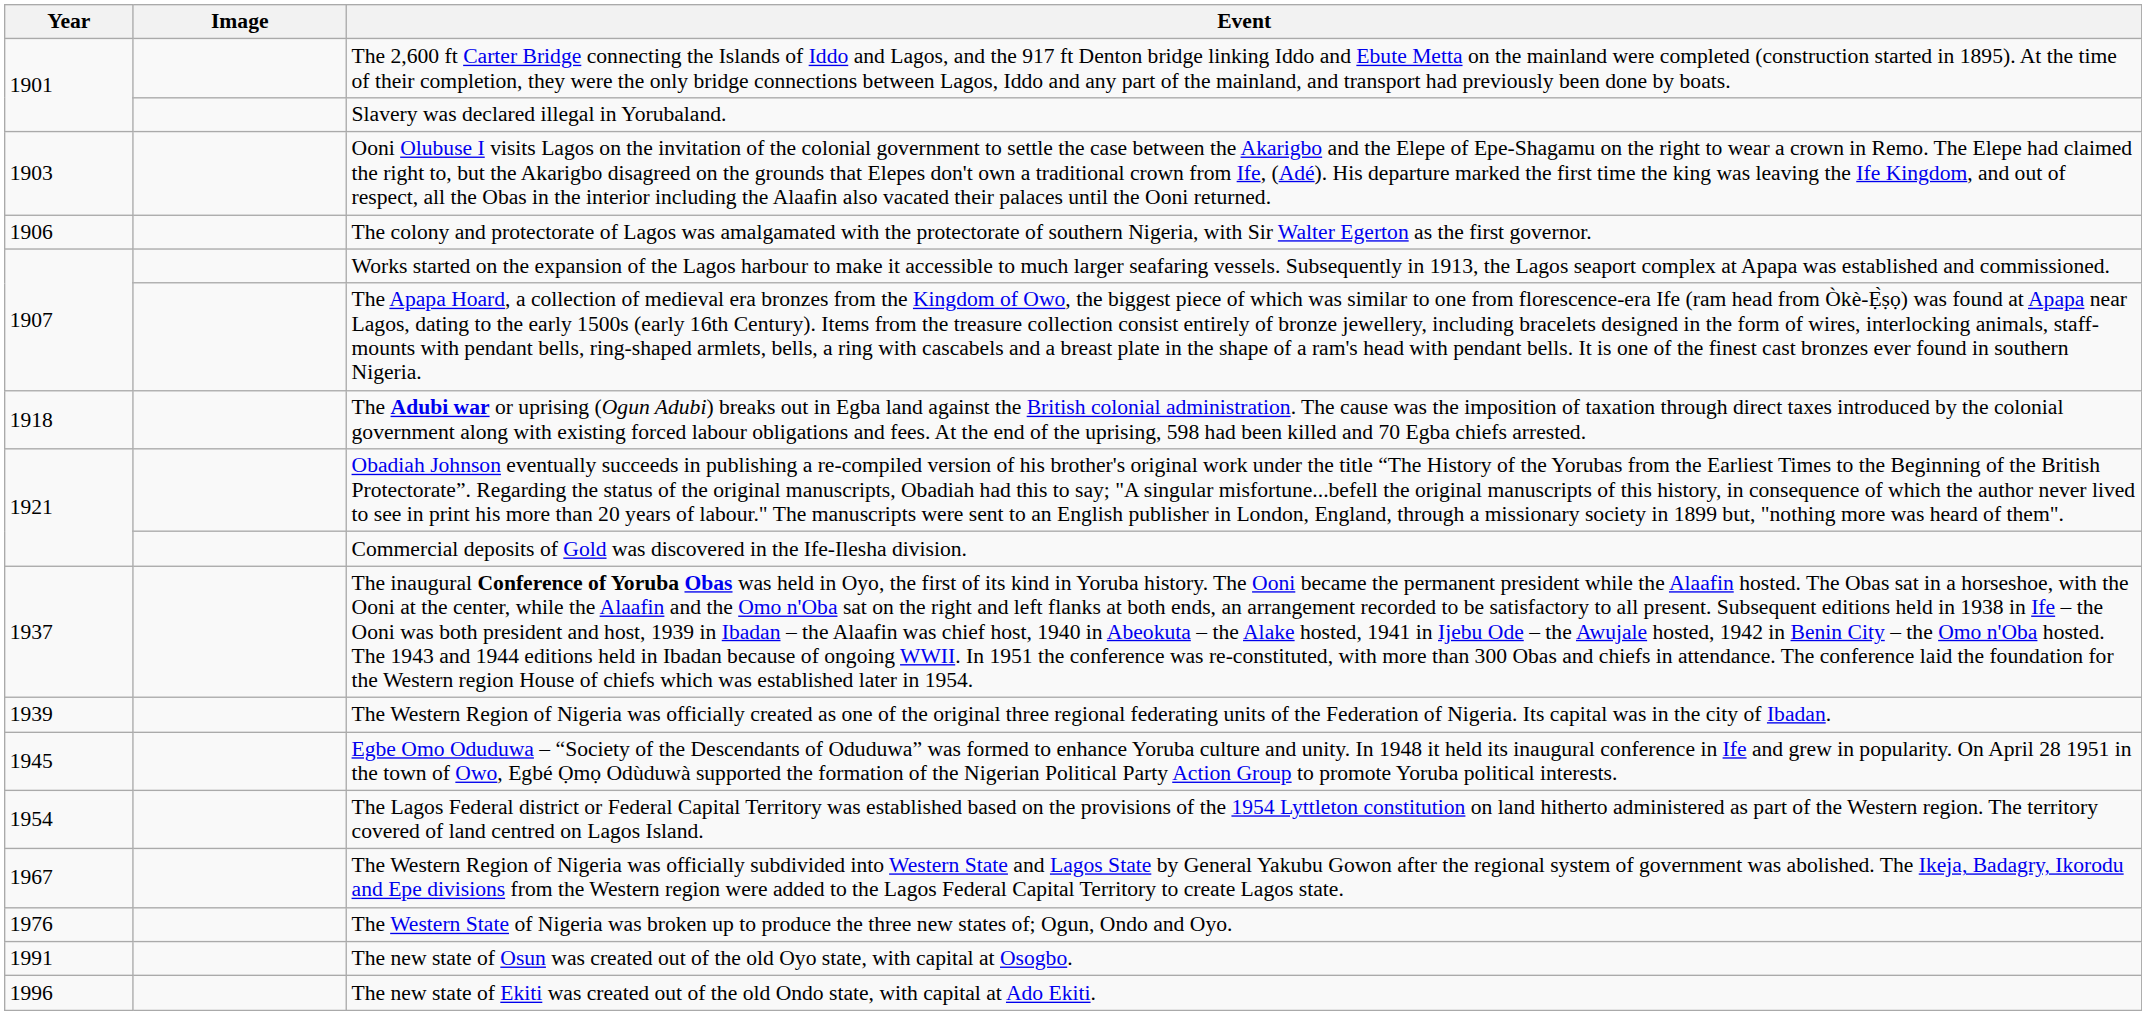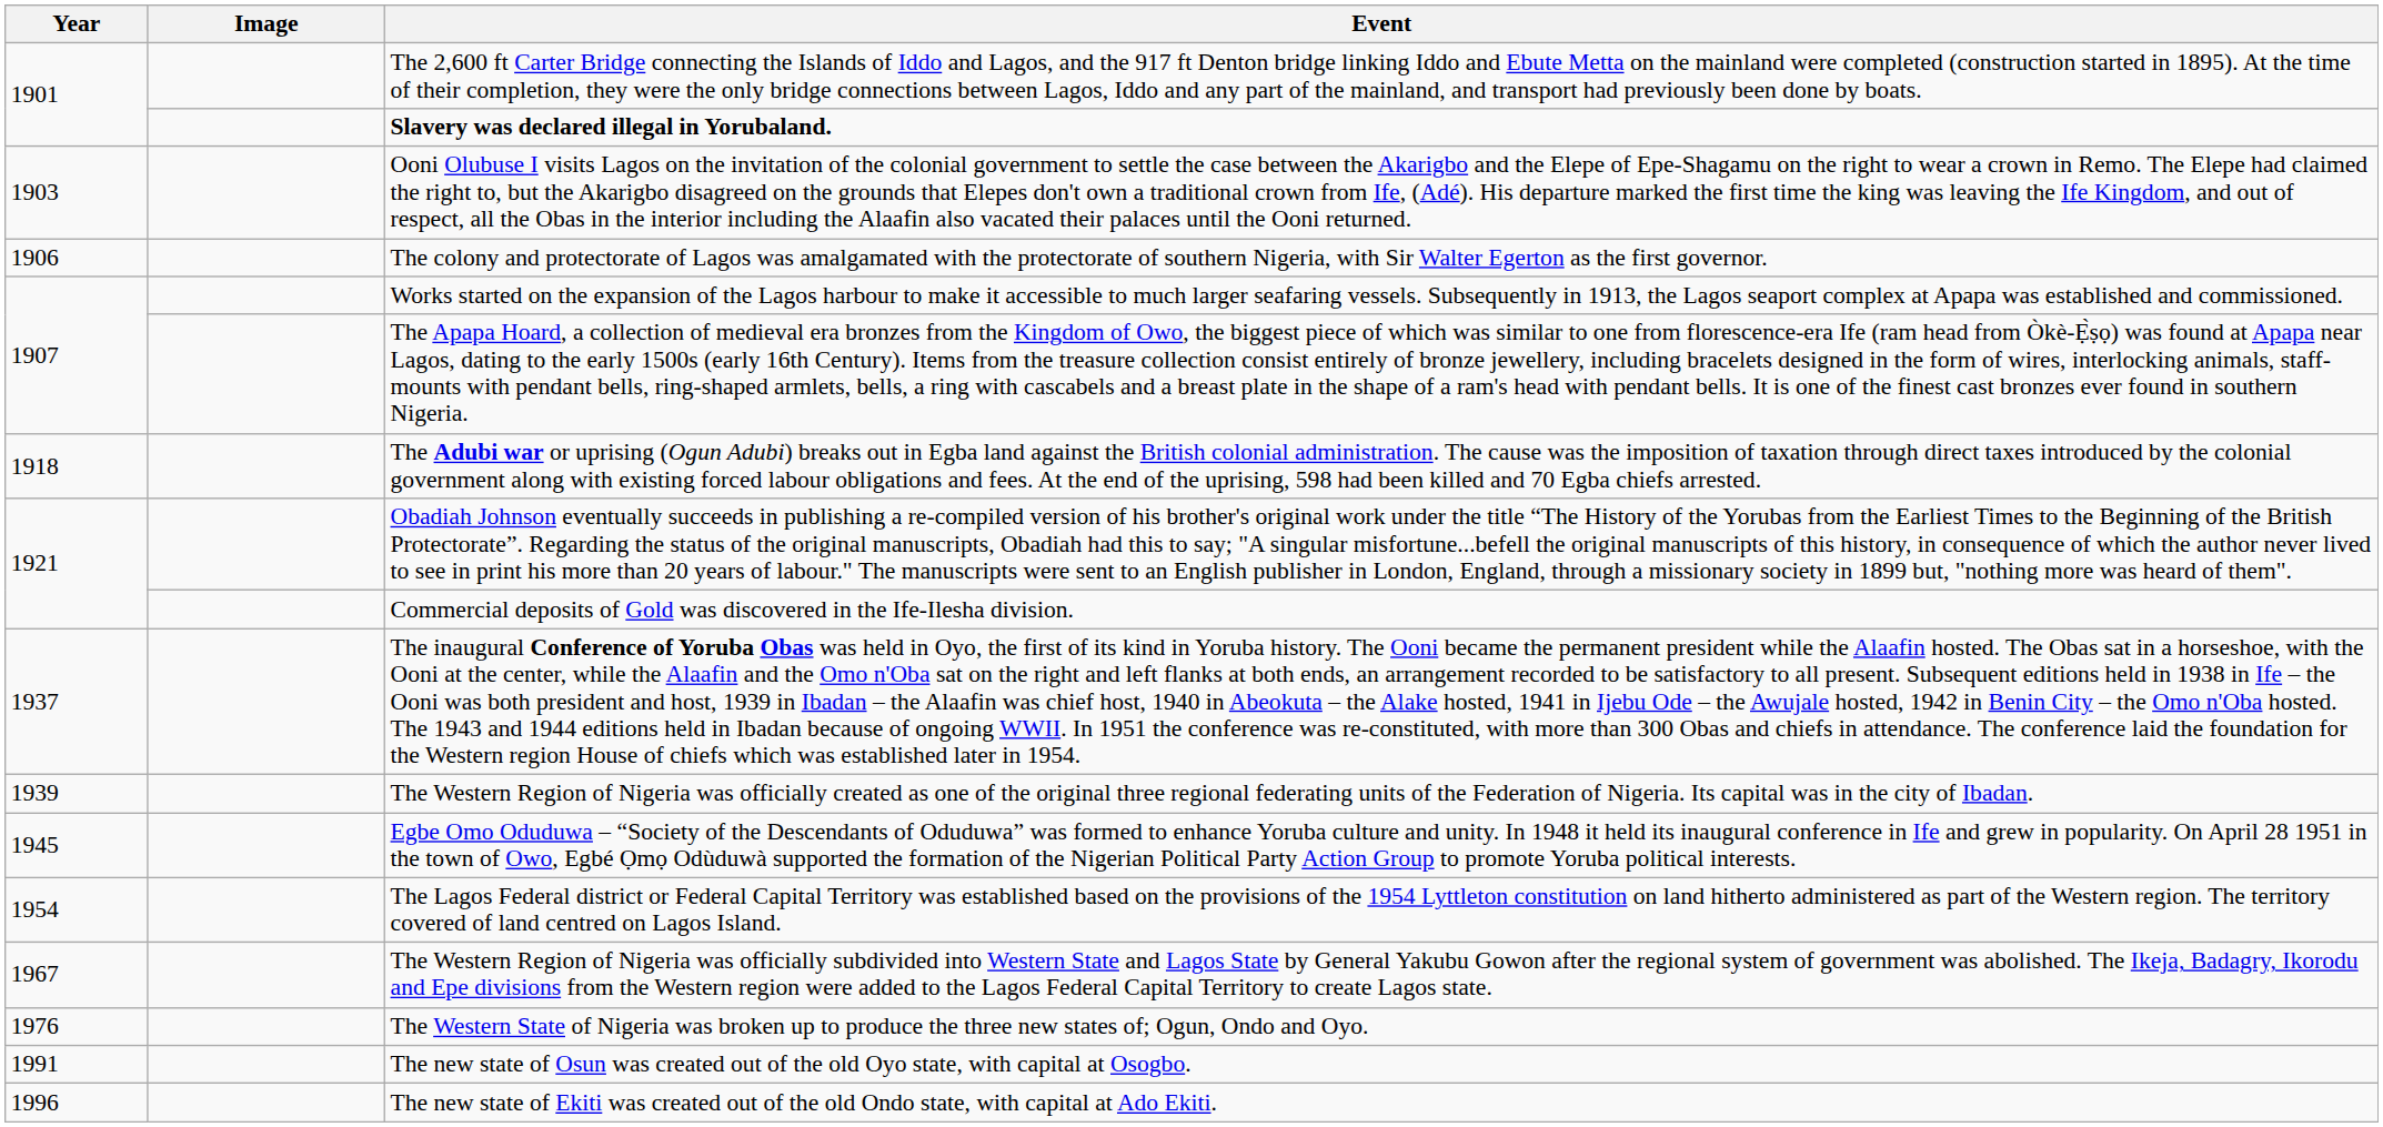Slavery was declared illegal in Yorubaland. | Event: normal -> bold
